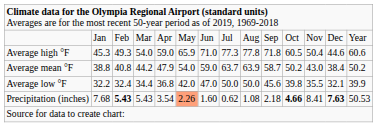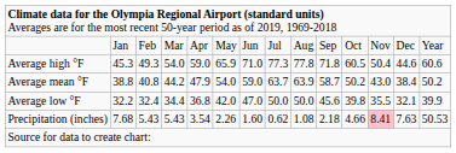Precipitation (inches) | column 3: bold -> normal
Precipitation (inches) | column 6: lightsalmon background -> no background
Precipitation (inches) | column 11: bold -> normal
Precipitation (inches) | column 12: no background -> pink background
Precipitation (inches) | column 13: bold -> normal
